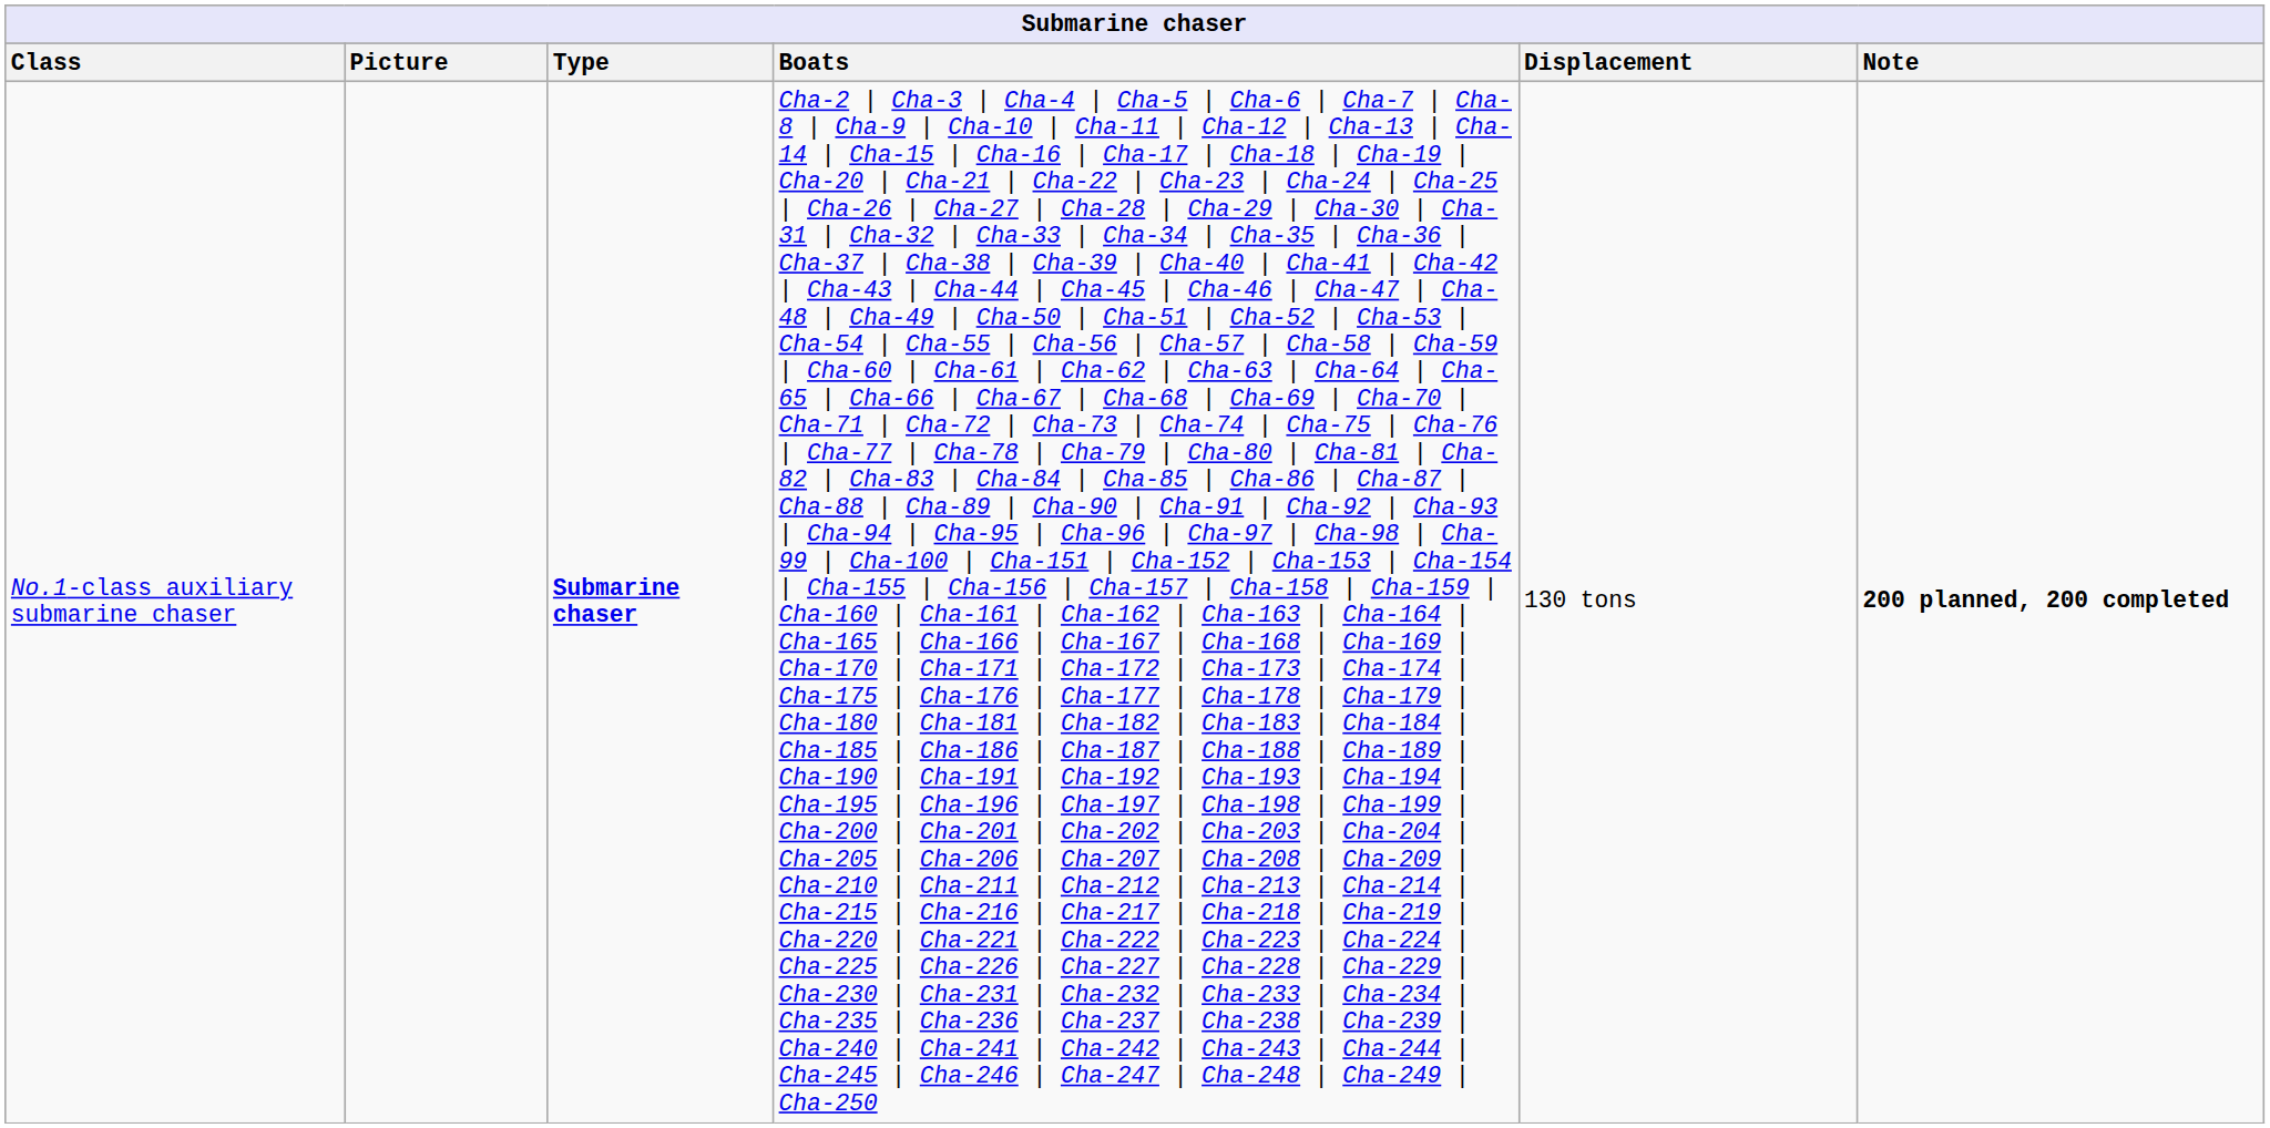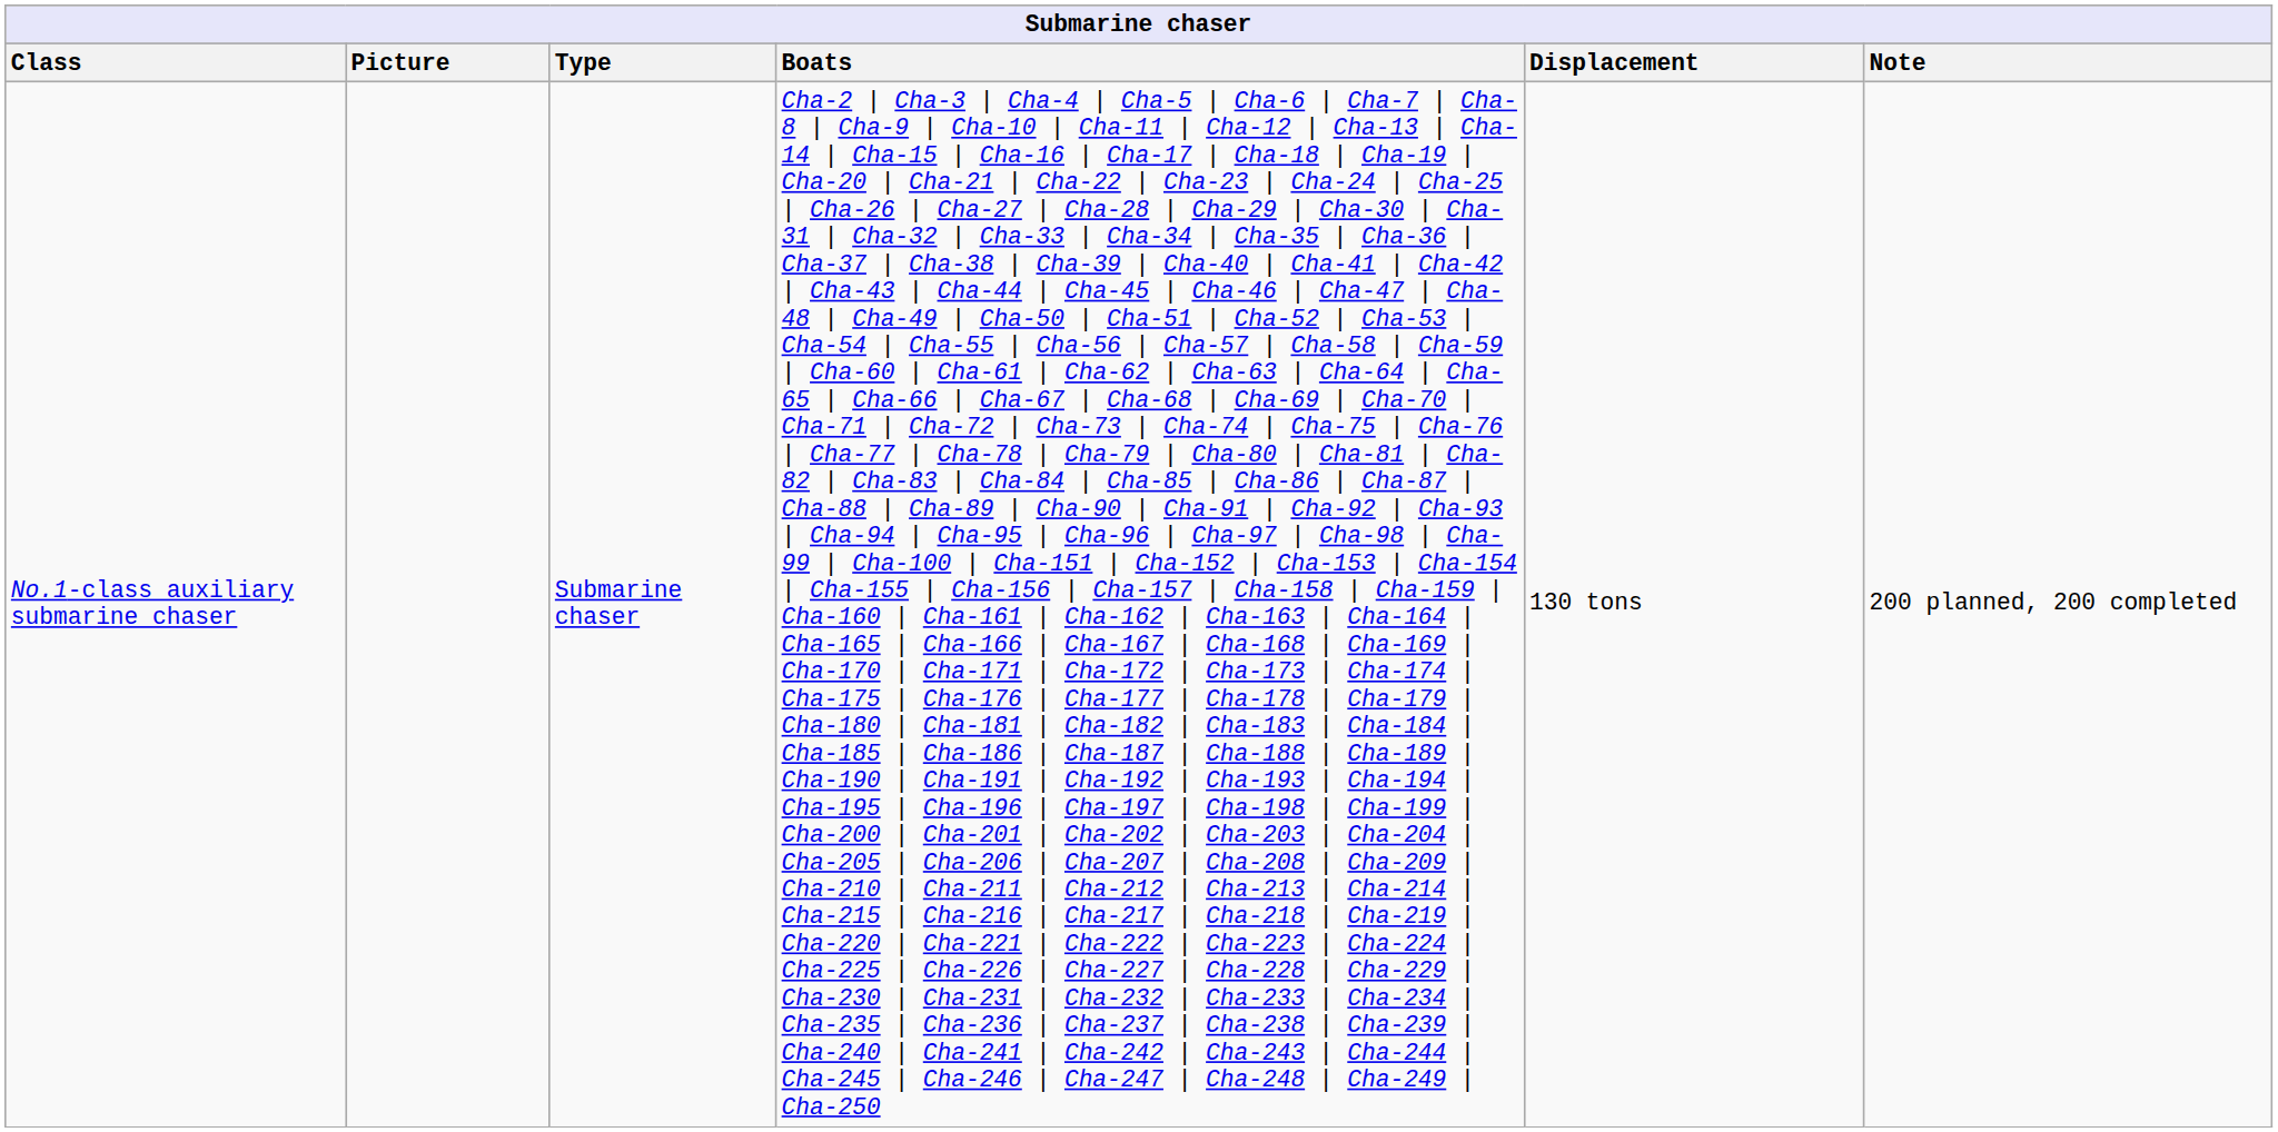No.1-class auxiliary submarine chaser | Type: bold -> normal
No.1-class auxiliary submarine chaser | Note: bold -> normal
